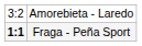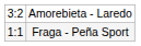Fraga - Peña Sport | column 1: bold -> normal
